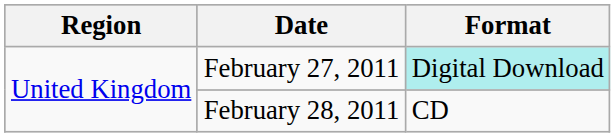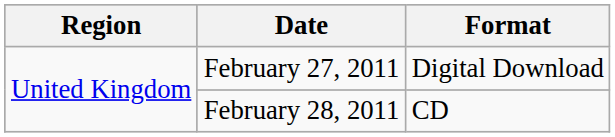February 27, 2011 | Format: paleturquoise background -> no background
